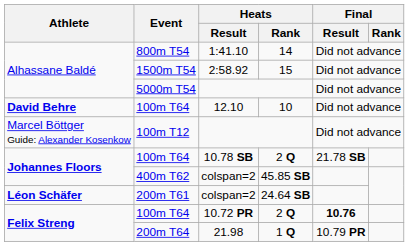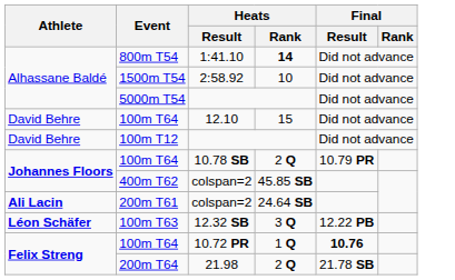800m T54 | Heats / Rank: normal -> bold
1500m T54 | Heats / Rank: 15 -> 10
100m T64 / 12.10 | Athlete: bold -> normal
100m T64 / 12.10 | Heats / Rank: 10 -> 15
100m T12 | Athlete: Marcel Böttger Guide: Alexander Kosenkow -> David Behre
100m T64 / 10.78 SB | Final / Result: 21.78 SB -> 10.79 PR
200m T61 | Athlete: Léon Schäfer -> Ali Lacin
+ row: Léon Schäfer | 100m T63 | 12.32 SB | 3 Q | 12.22 PB
100m T64 / 10.72 PR | Heats / Rank: 2 Q -> 1 Q
200m T64 | Heats / Rank: 1 Q -> 2 Q
200m T64 | Final / Result: 10.79 PR -> 21.78 SB
